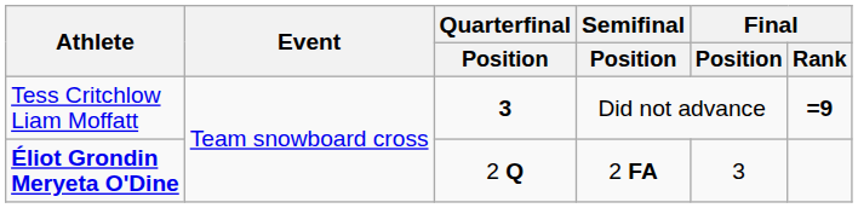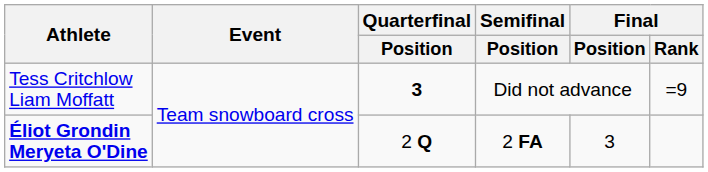Tess Critchlow Liam Moffatt | Final / Rank: bold -> normal
